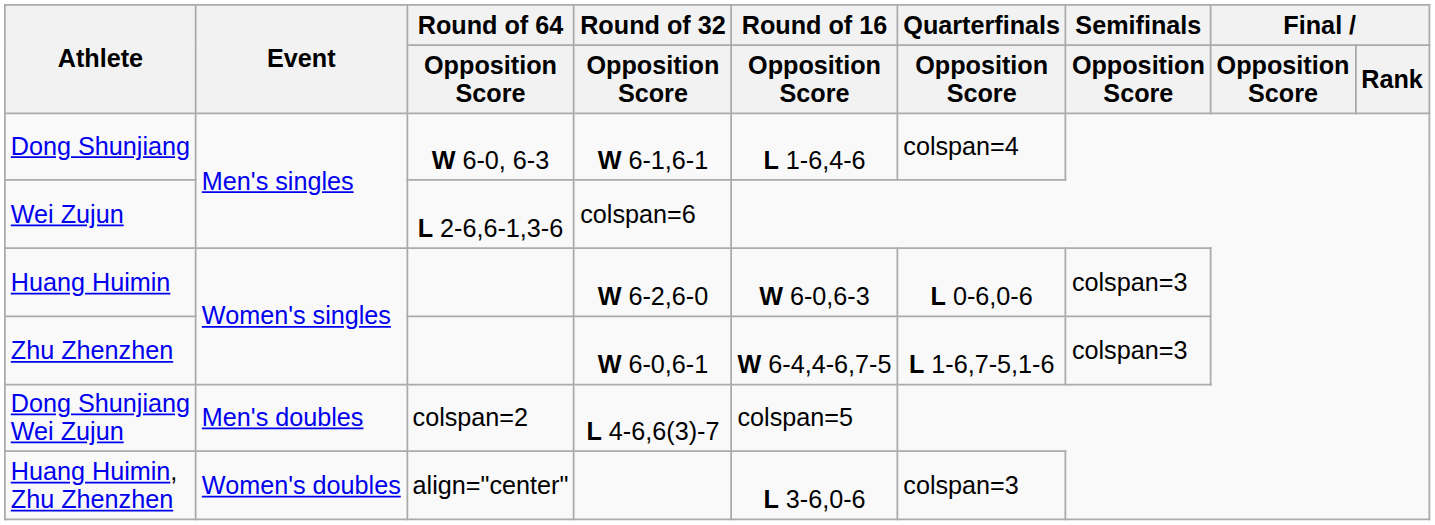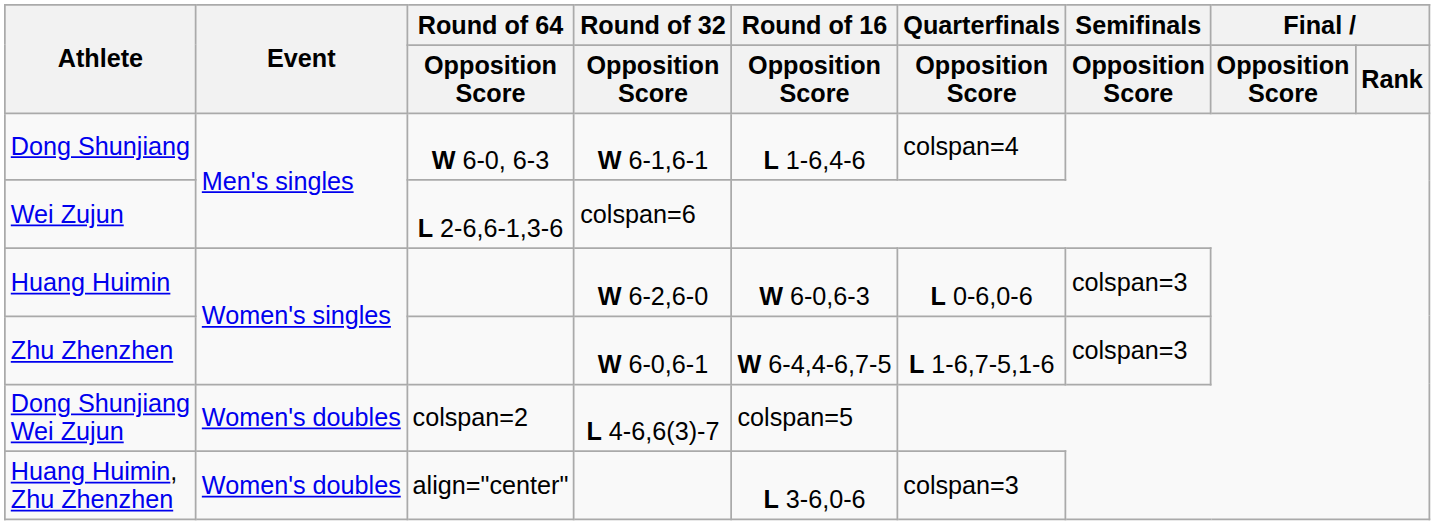Dong Shunjiang Wei Zujun | Event: Men's doubles -> Women's doubles
